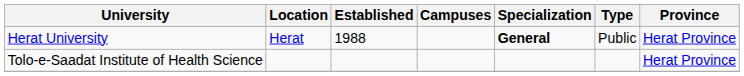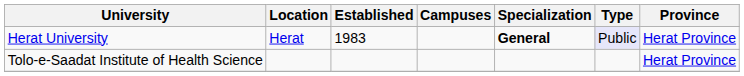Herat University | Established: 1988 -> 1983
Herat University | Type: no background -> lavender background
